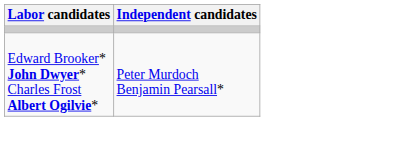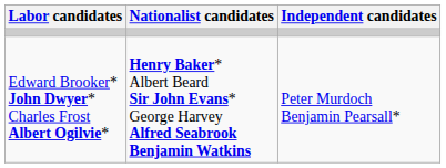+ column: Nationalist candidates | Henry Baker* Albert Beard Sir John Evans* George Harvey Alfred Seabrook Benjamin Watkins
